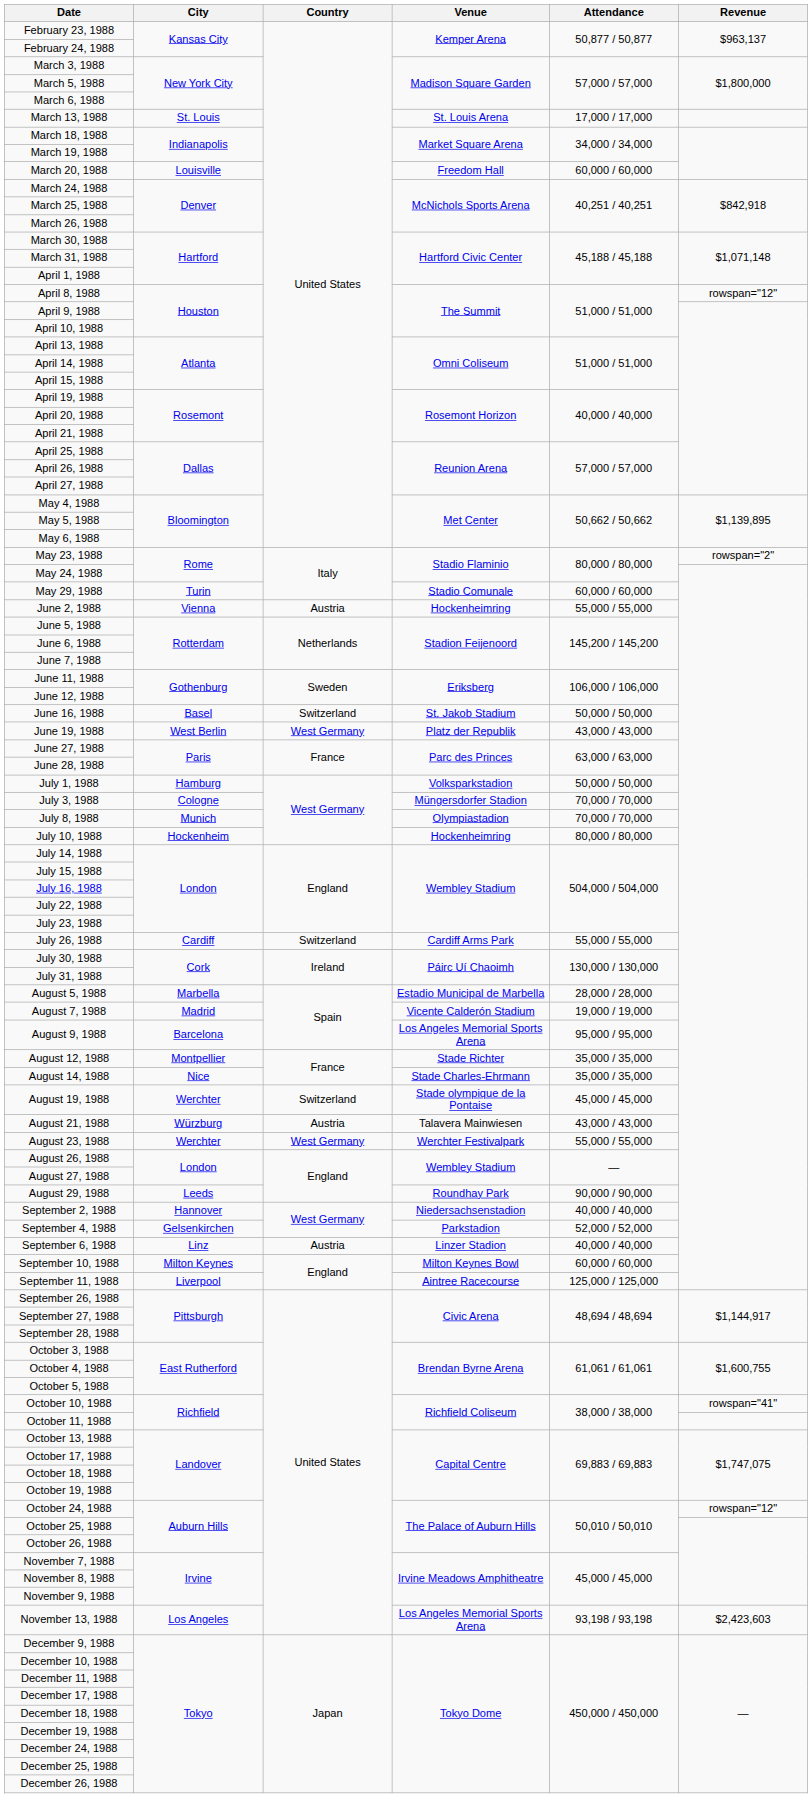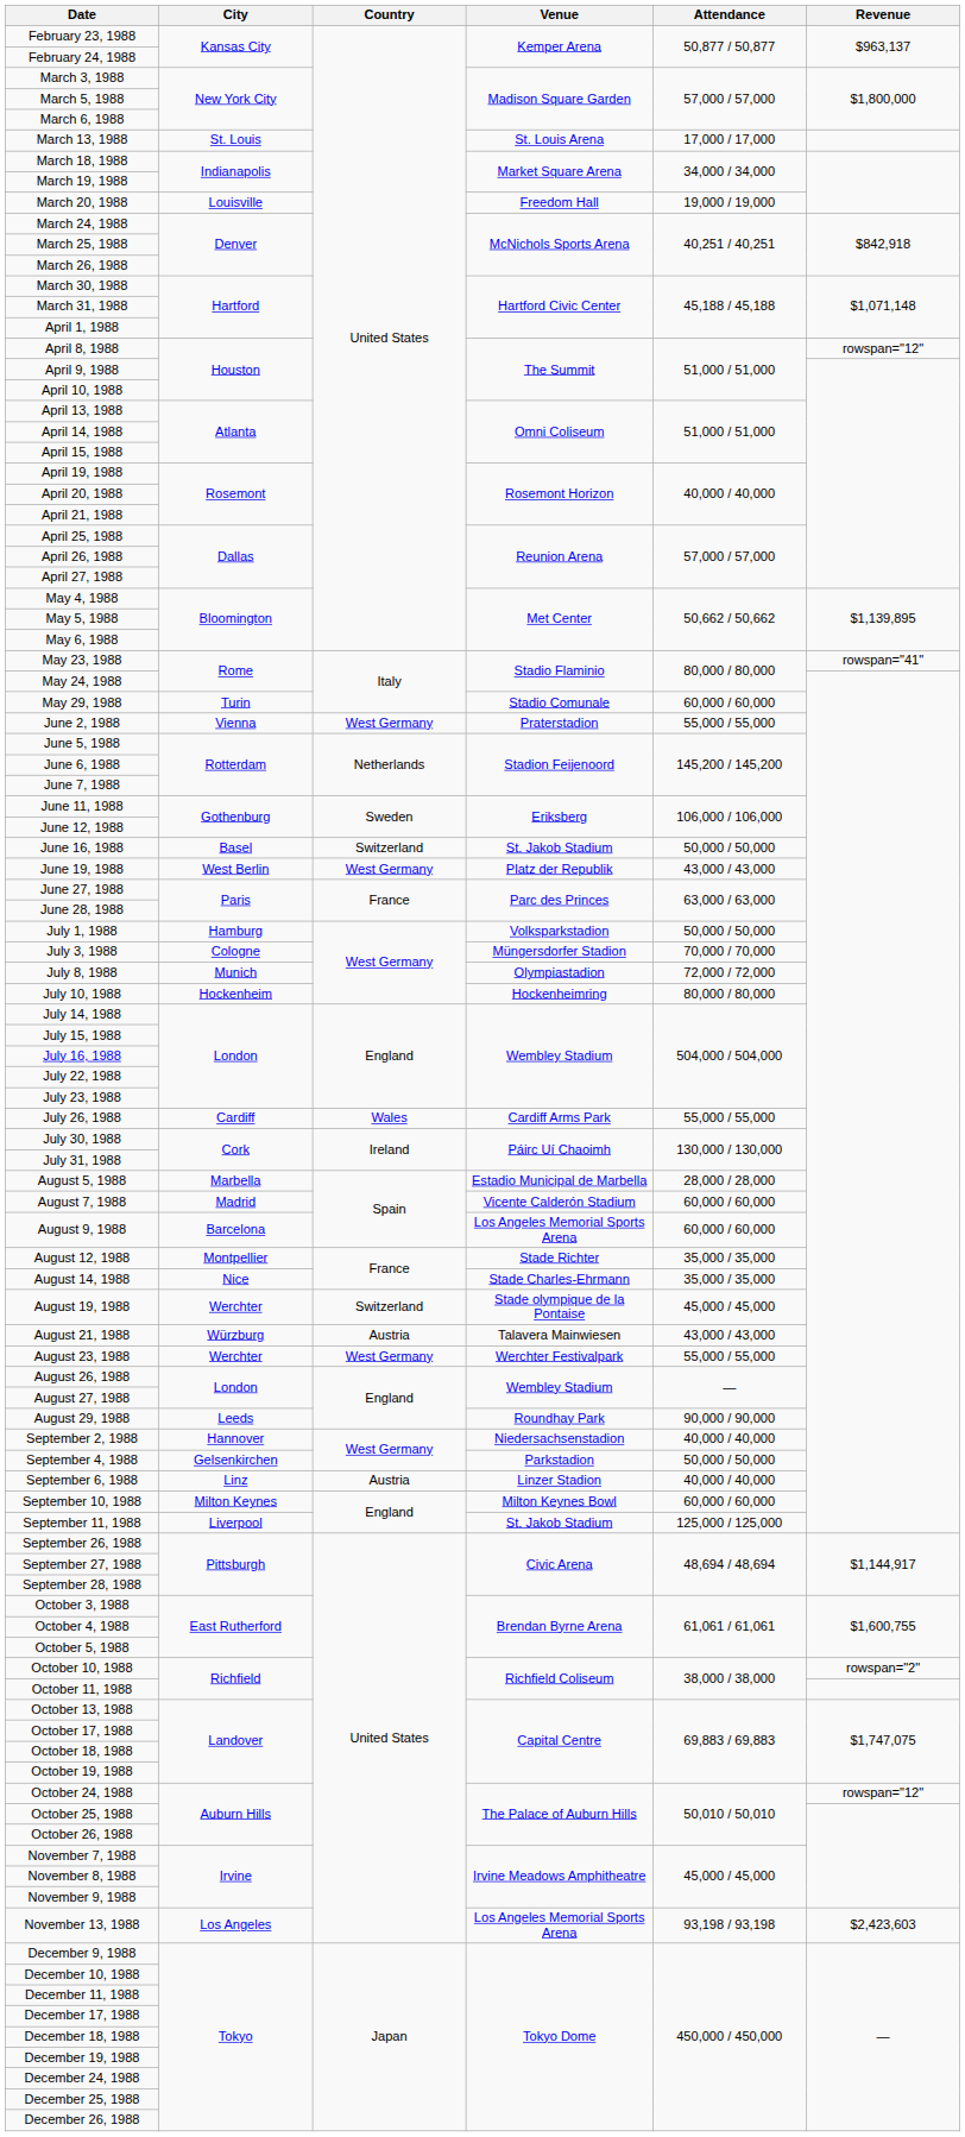March 20, 1988 | Attendance: 60,000 / 60,000 -> 19,000 / 19,000
May 23, 1988 | Revenue: rowspan="2" -> rowspan="41"
June 2, 1988 | Country: Austria -> West Germany
June 2, 1988 | Venue: Hockenheimring -> Praterstadion
July 8, 1988 | Attendance: 70,000 / 70,000 -> 72,000 / 72,000
July 26, 1988 | Country: Switzerland -> Wales
August 7, 1988 | Attendance: 19,000 / 19,000 -> 60,000 / 60,000
August 9, 1988 | Attendance: 95,000 / 95,000 -> 60,000 / 60,000
September 4, 1988 | Attendance: 52,000 / 52,000 -> 50,000 / 50,000
September 11, 1988 | Venue: Aintree Racecourse -> St. Jakob Stadium
October 10, 1988 | Revenue: rowspan="41" -> rowspan="2"
